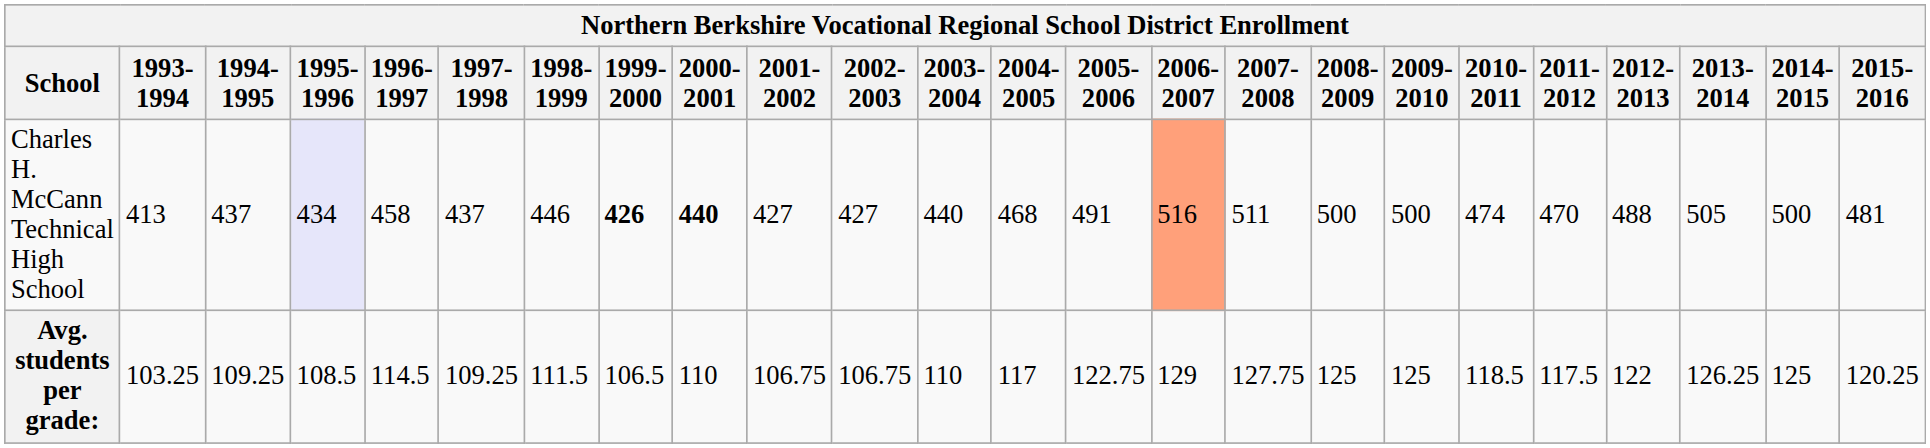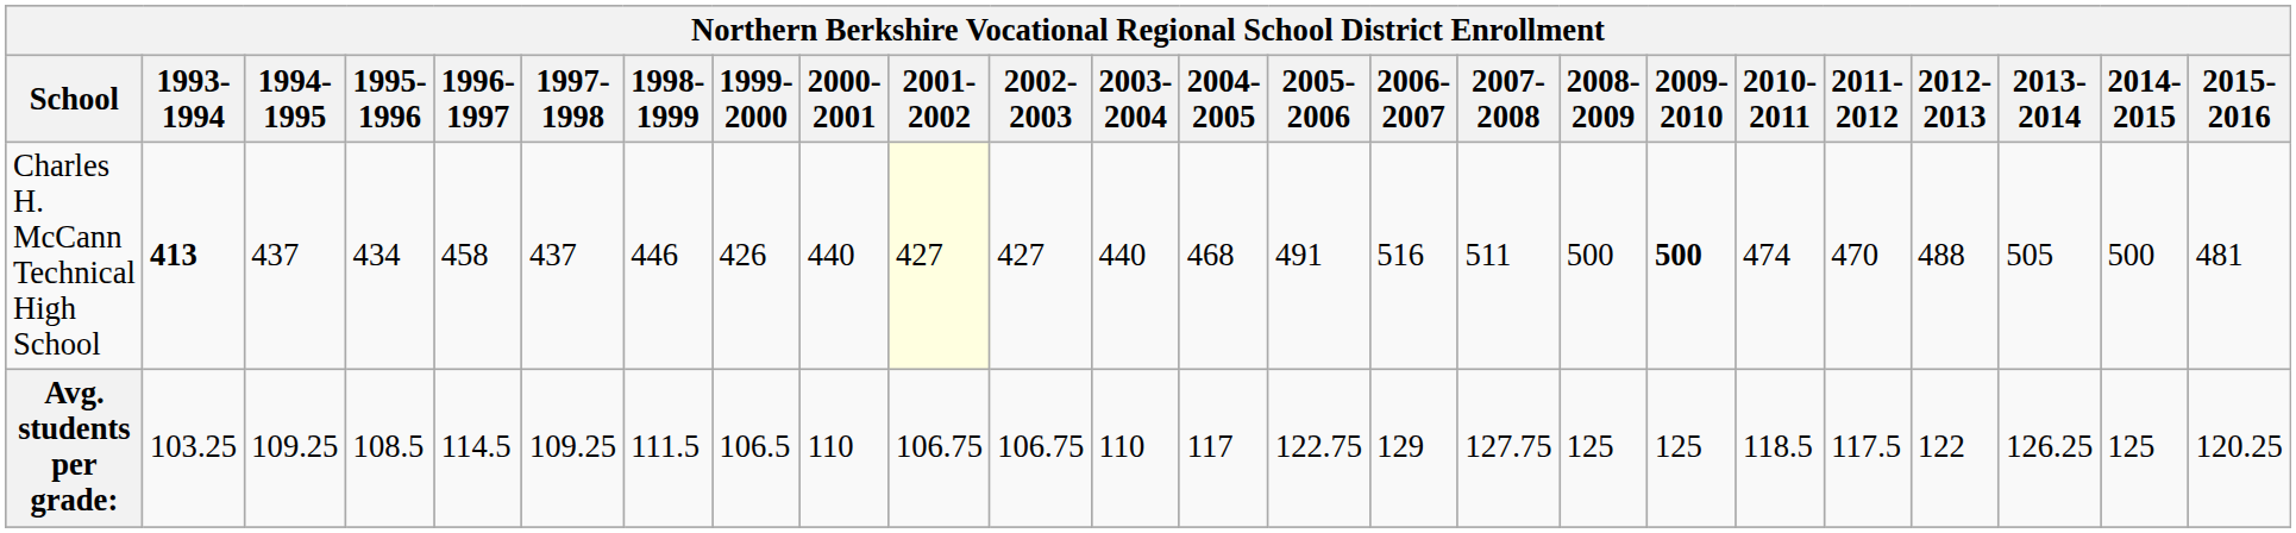Charles H. McCann Technical High School | 1993-1994: normal -> bold
Charles H. McCann Technical High School | 1995-1996: lavender background -> no background
Charles H. McCann Technical High School | 1999-2000: bold -> normal
Charles H. McCann Technical High School | 2000-2001: bold -> normal
Charles H. McCann Technical High School | 2001-2002: no background -> lightyellow background
Charles H. McCann Technical High School | 2006-2007: lightsalmon background -> no background
Charles H. McCann Technical High School | 2009-2010: normal -> bold
